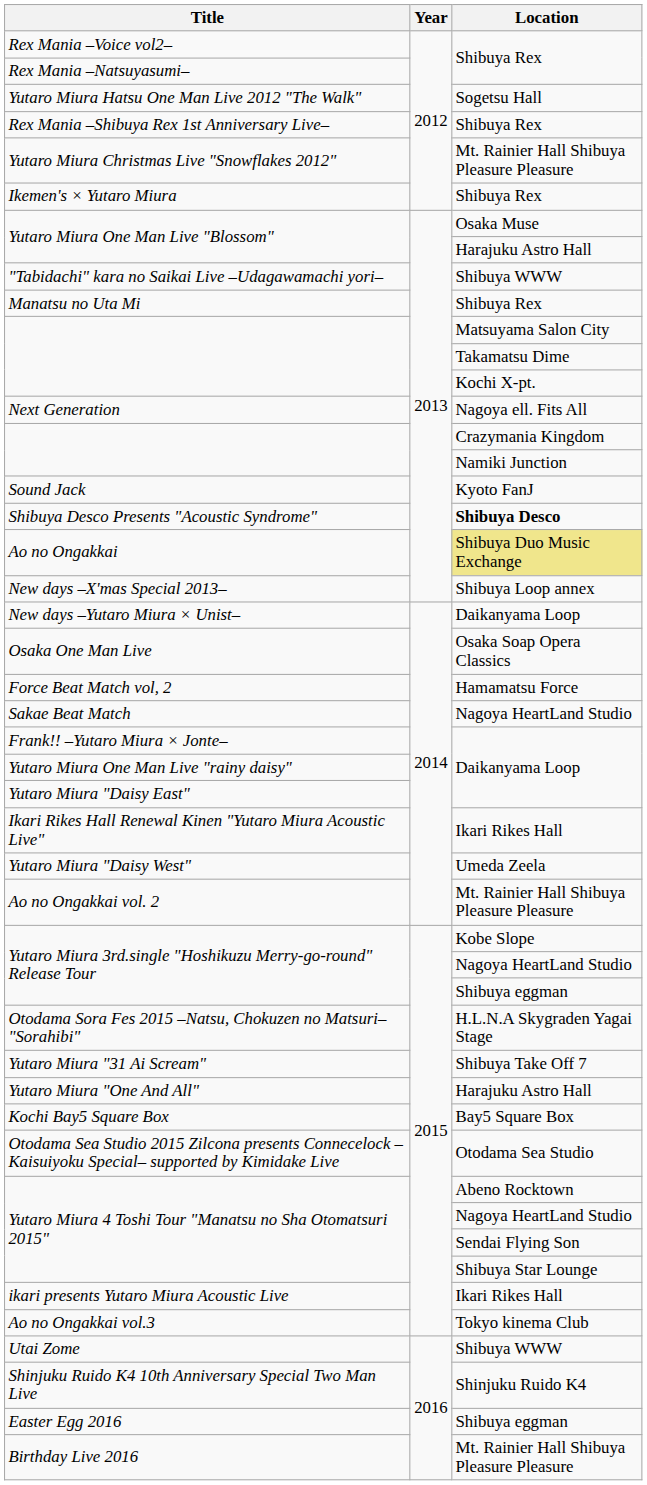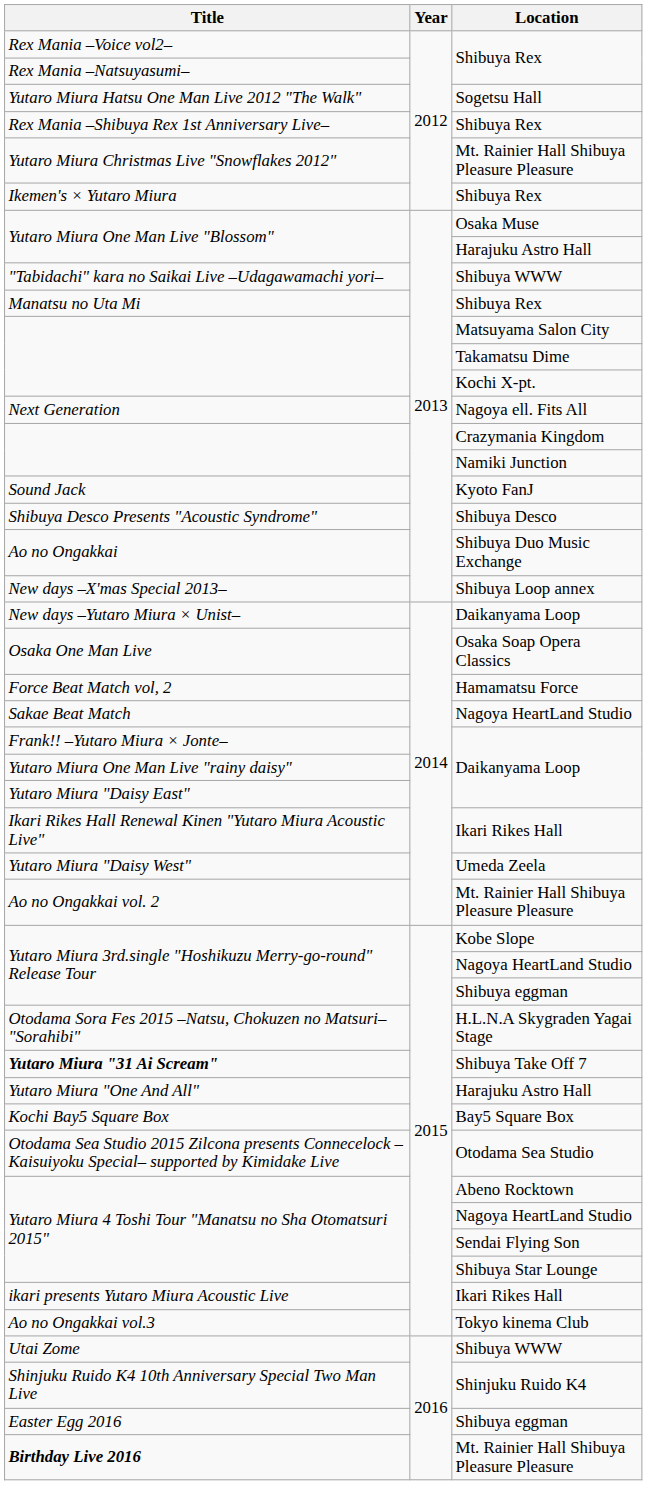Shibuya Desco Presents "Acoustic Syndrome" | Location: bold -> normal
Ao no Ongakkai | Location: khaki background -> no background
Yutaro Miura "31 Ai Scream" | Title: normal -> bold
Birthday Live 2016 | Title: normal -> bold
